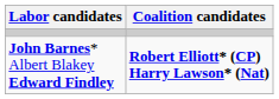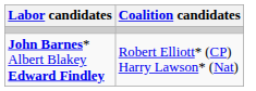John Barnes* Albert Blakey Edward Findley | Coalition candidates: bold -> normal
